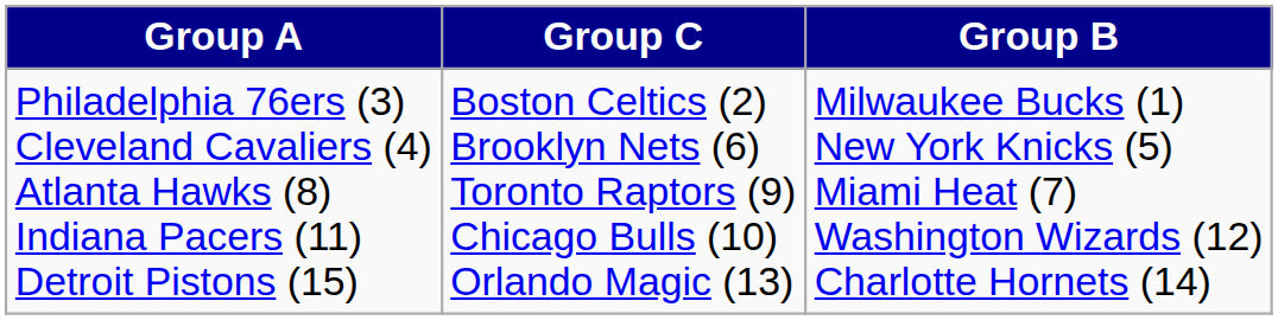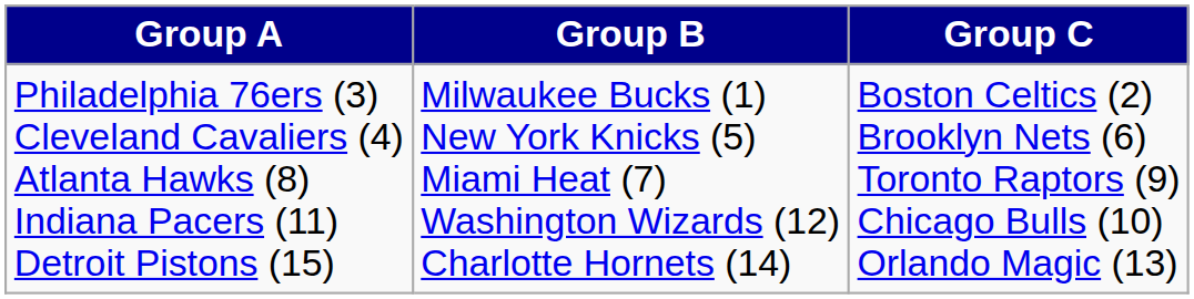columns swapped: Group B <-> Group C
